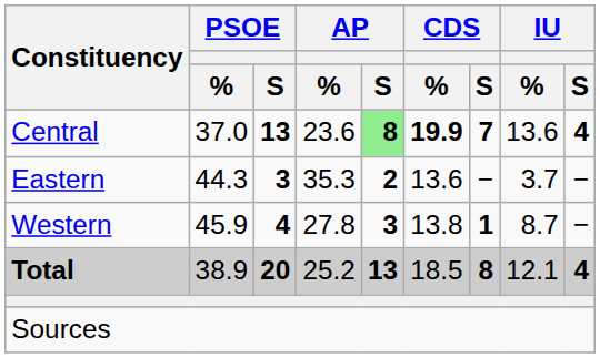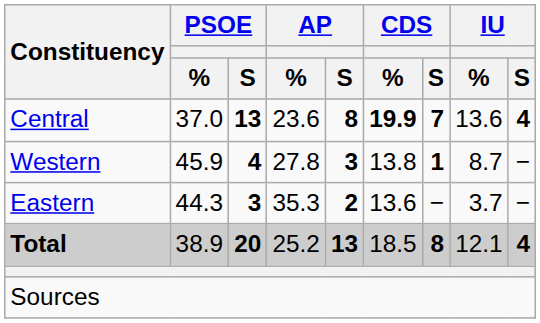Central | AP / S: lightgreen background -> no background
rows swapped: Eastern <-> Western
